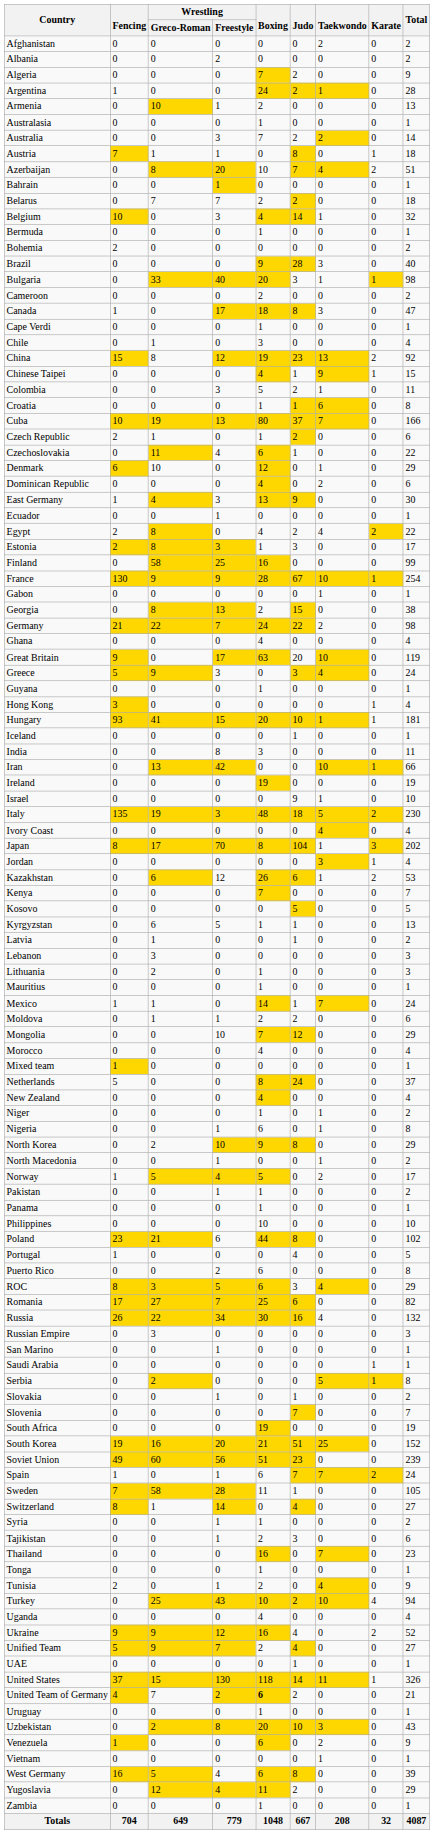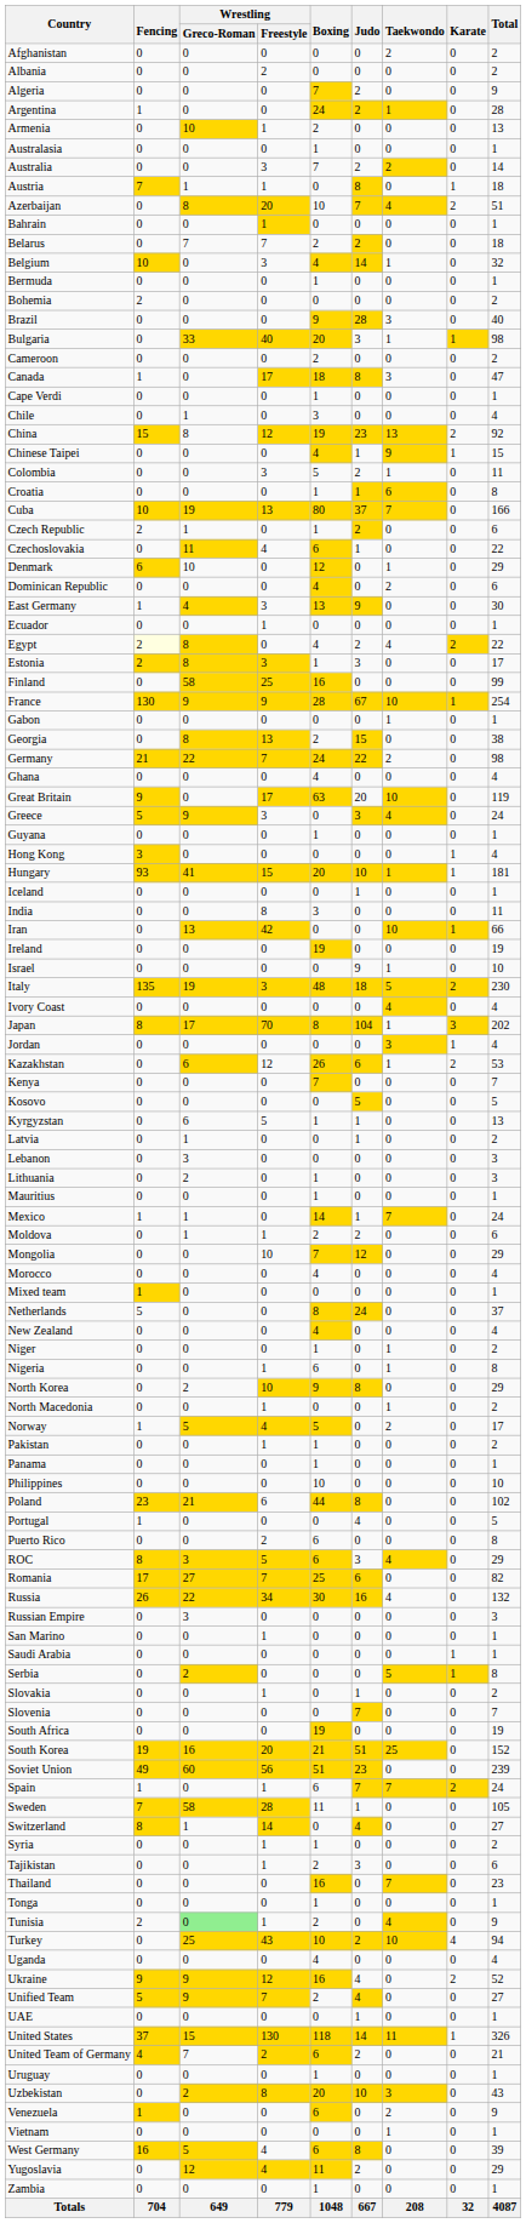Egypt | Fencing: no background -> lightyellow background
Tunisia | Wrestling / Greco-Roman: no background -> lightgreen background
United Team of Germany | Boxing: bold -> normal
